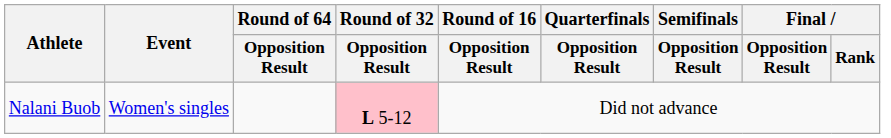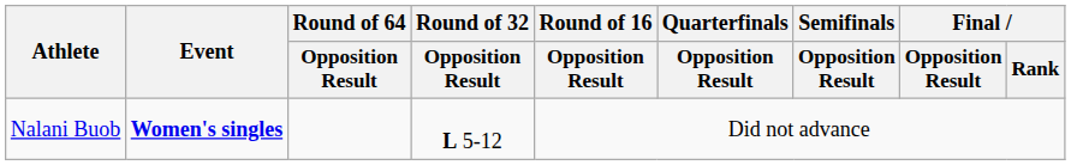Nalani Buob | Event: normal -> bold
Nalani Buob | Round of 32 / Opposition Result: pink background -> no background
